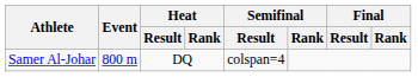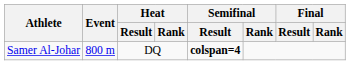Samer Al-Johar | Semifinal / Result: normal -> bold
